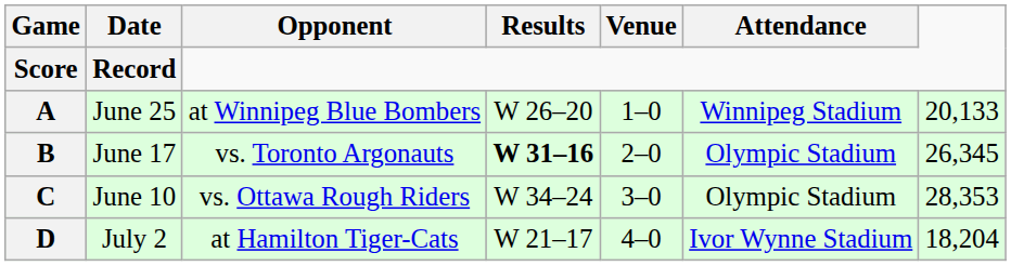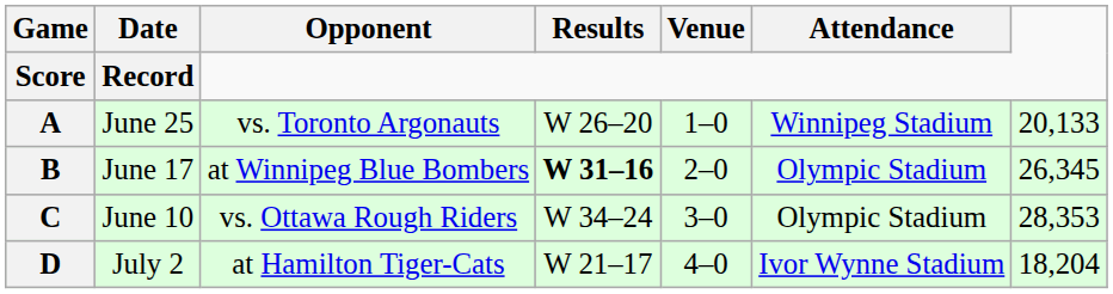A | Opponent: at Winnipeg Blue Bombers -> vs. Toronto Argonauts
B | Opponent: vs. Toronto Argonauts -> at Winnipeg Blue Bombers
